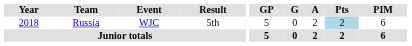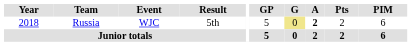Russia | G: no background -> khaki background
Russia | A: normal -> bold
Russia | Pts: lightblue background -> no background
